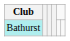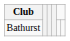Bathurst | Club: paleturquoise background -> no background
